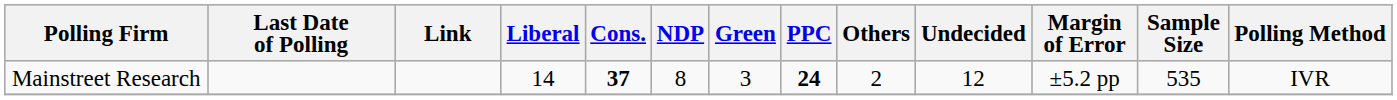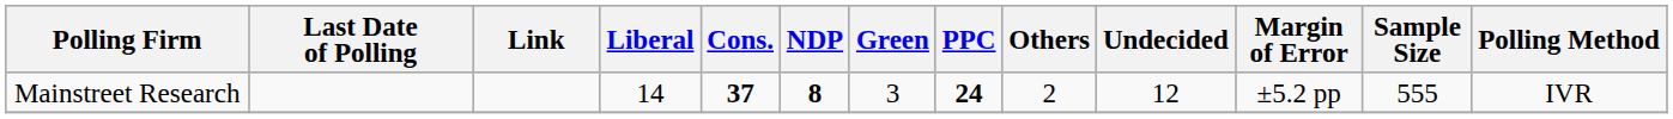Mainstreet Research | NDP: normal -> bold
Mainstreet Research | Sample Size: 535 -> 555
